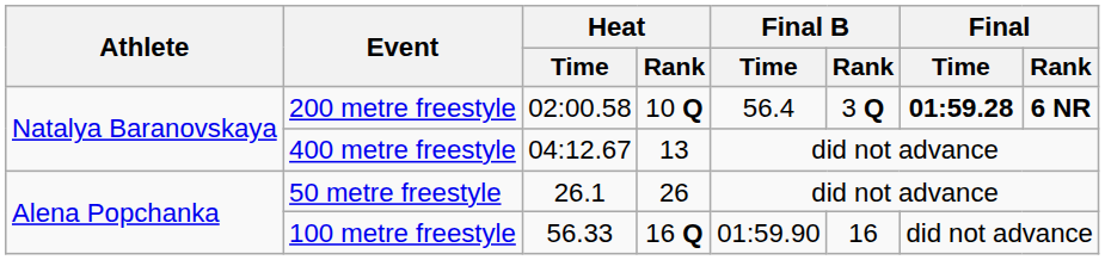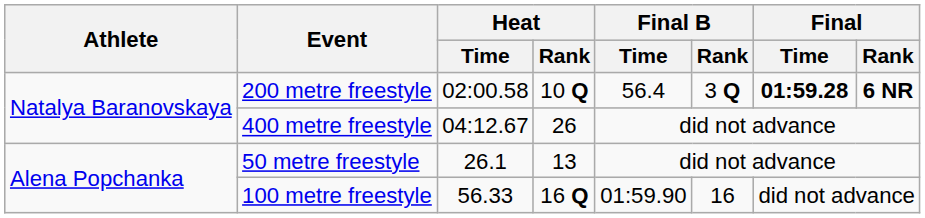400 metre freestyle | Heat / Rank: 13 -> 26
50 metre freestyle | Heat / Rank: 26 -> 13
